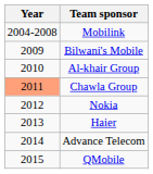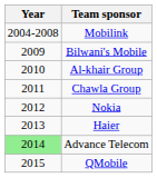Chawla Group | Year: lightsalmon background -> no background
Advance Telecom | Year: no background -> lightgreen background
